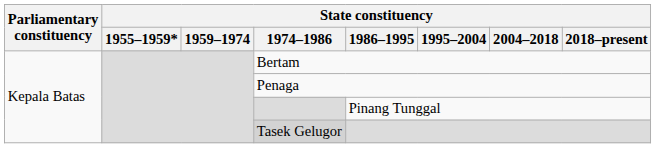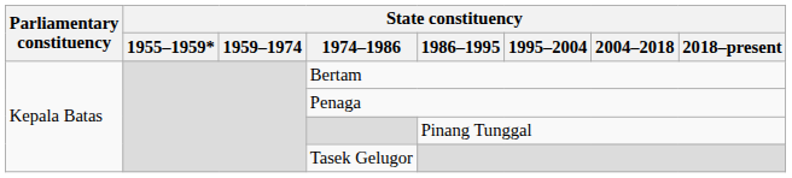Tasek Gelugor | State constituency / 1974–1986: lightgrey background -> no background
